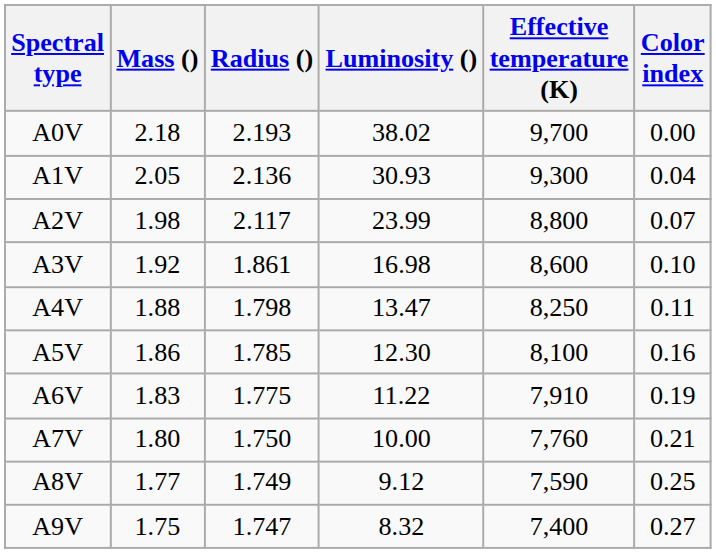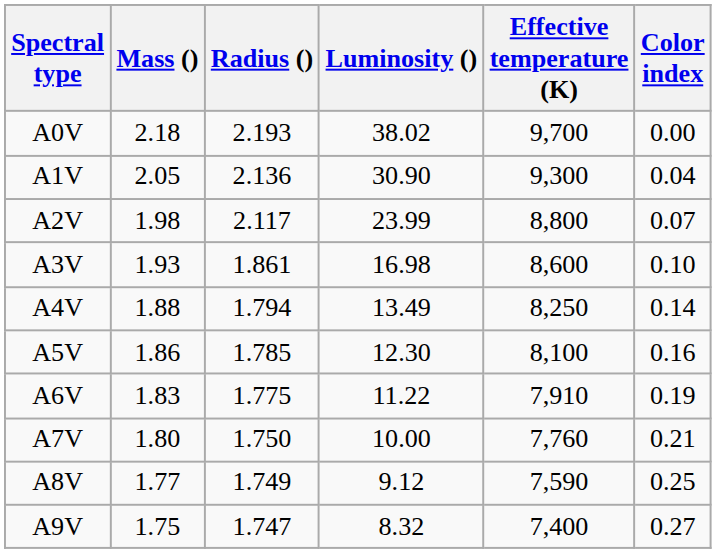A1V | Luminosity (): 30.93 -> 30.90
A3V | Mass (): 1.92 -> 1.93
A4V | Radius (): 1.798 -> 1.794
A4V | Luminosity (): 13.47 -> 13.49
A4V | Color index: 0.11 -> 0.14
